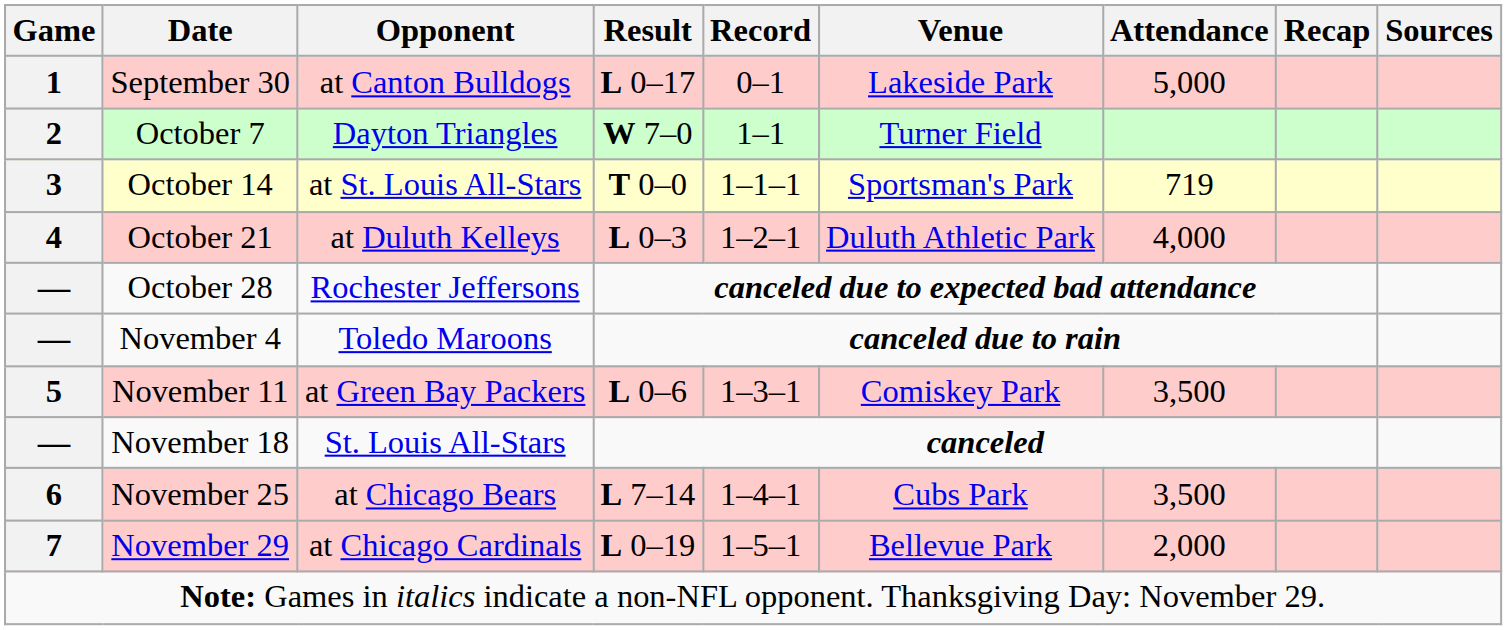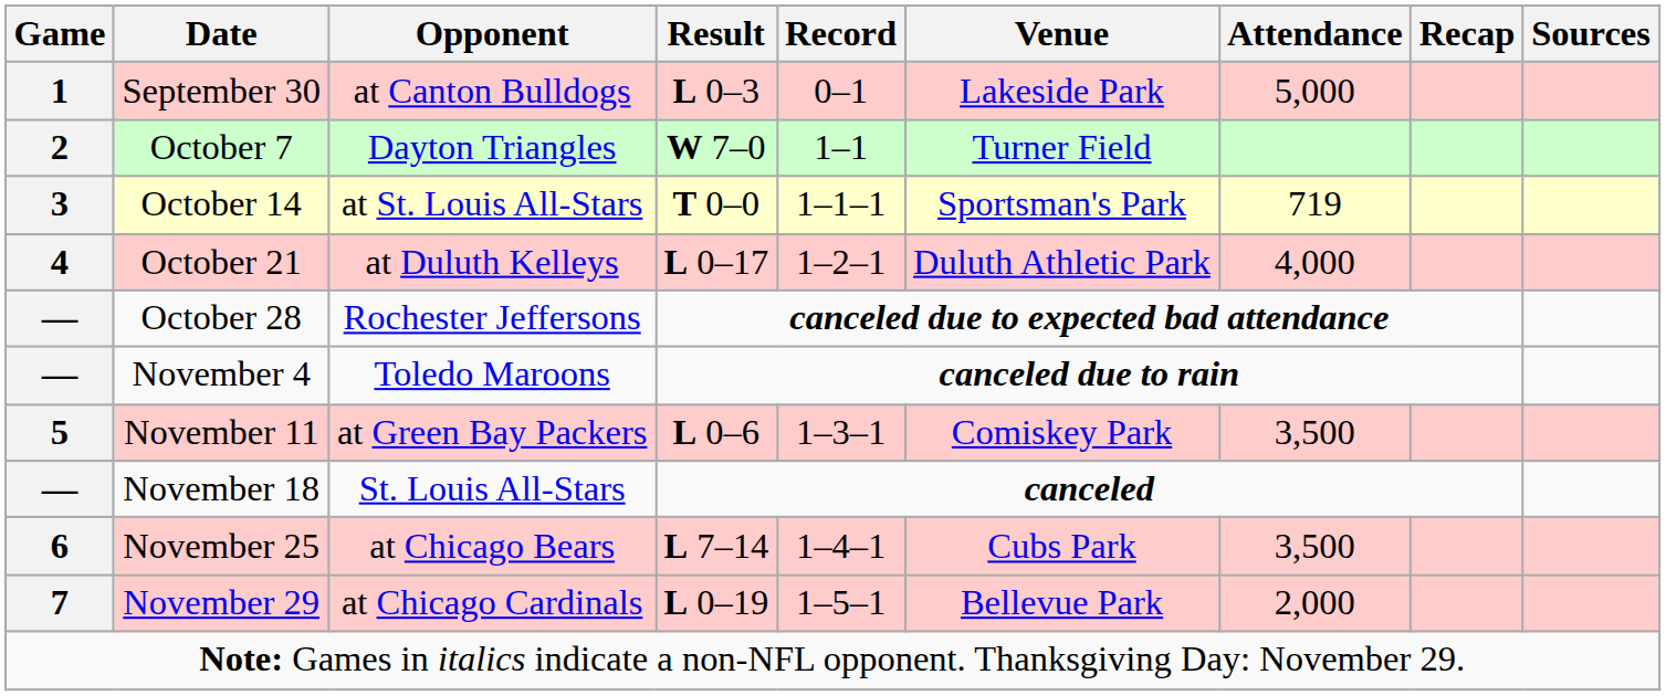September 30 | Result: L 0–17 -> L 0–3
October 21 | Result: L 0–3 -> L 0–17
